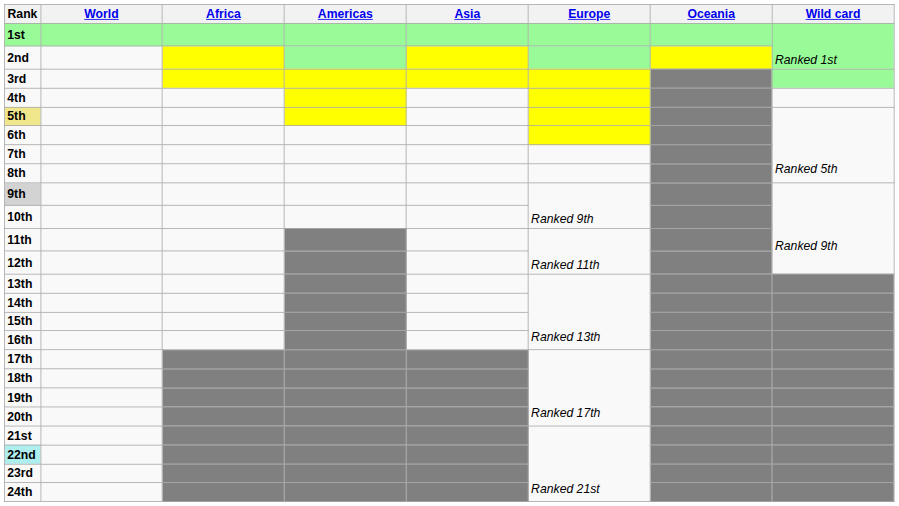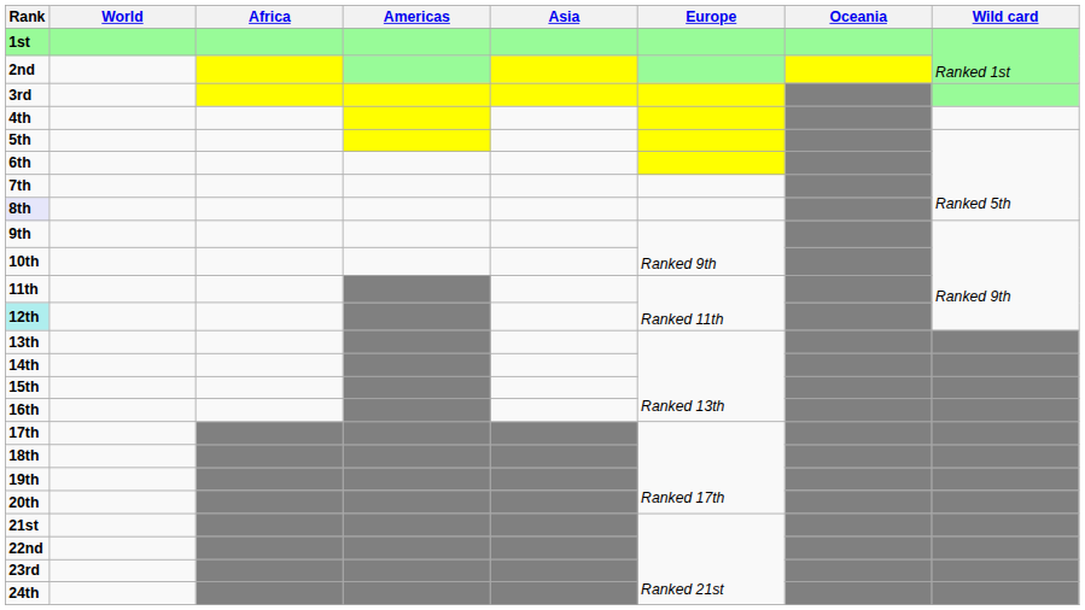5th | Rank: khaki background -> no background
8th | Rank: no background -> lavender background
9th | Rank: lightgrey background -> no background
12th | Rank: no background -> paleturquoise background
22nd | Rank: paleturquoise background -> no background
